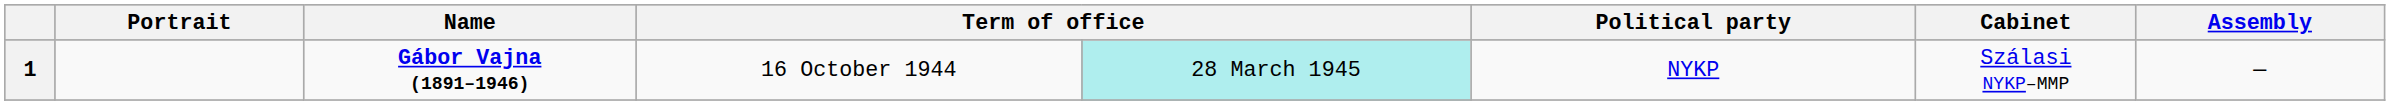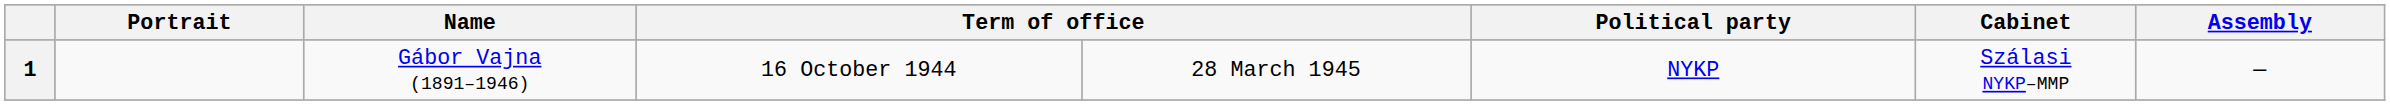1 | Name: bold -> normal
1 | column 5: paleturquoise background -> no background
